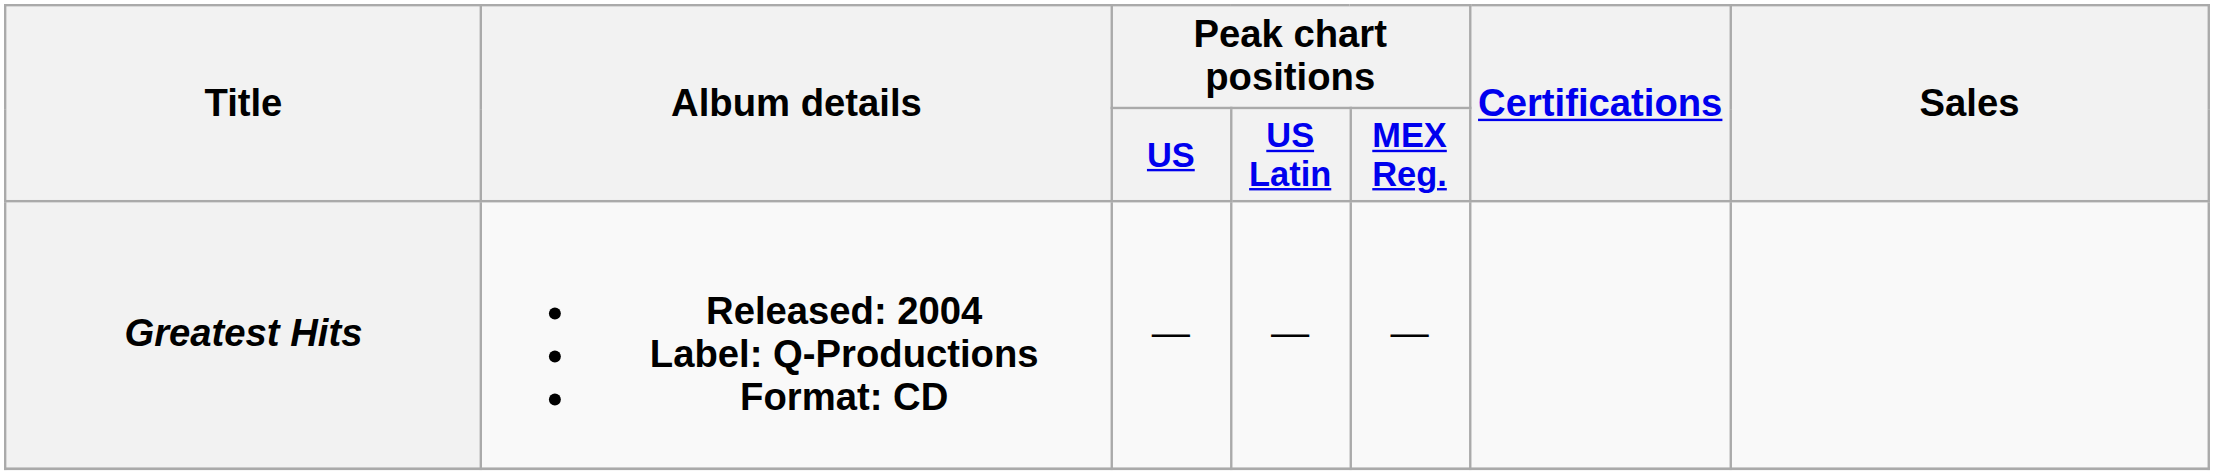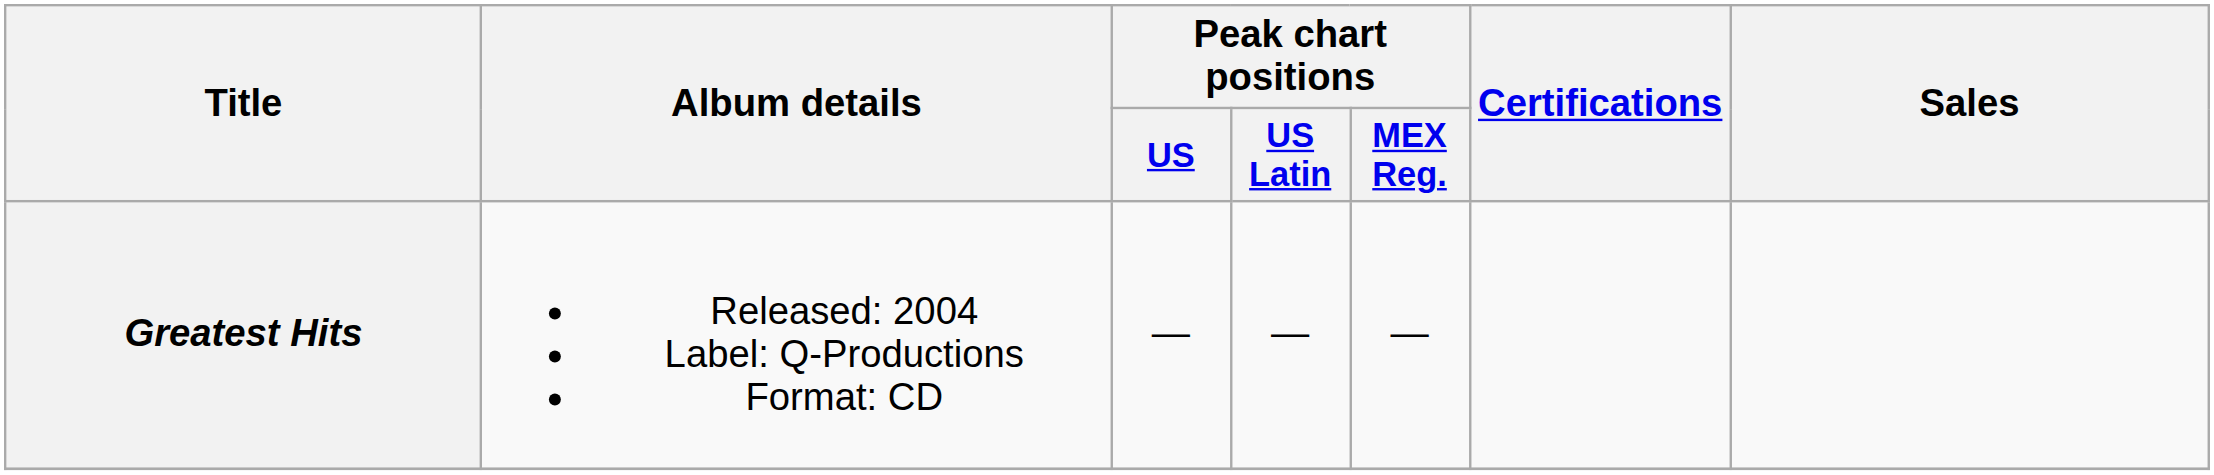Greatest Hits | Album details: bold -> normal
